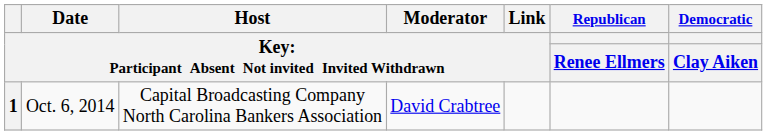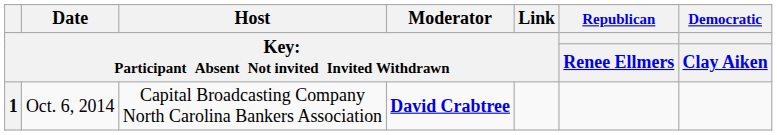1 | column 4: normal -> bold
